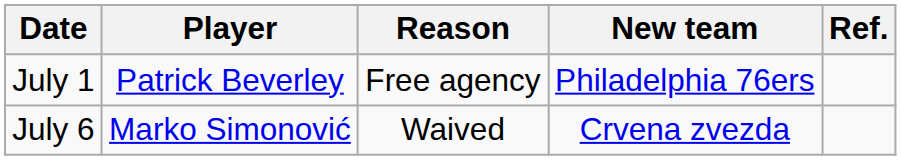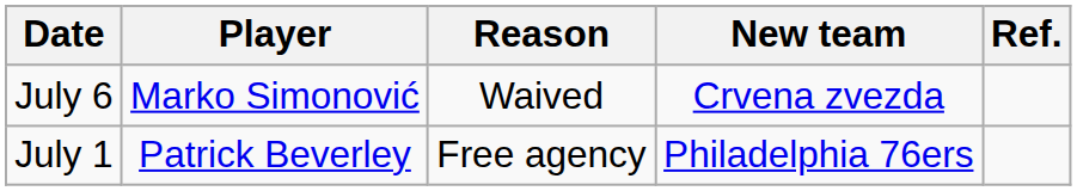rows swapped: July 1 <-> July 6
